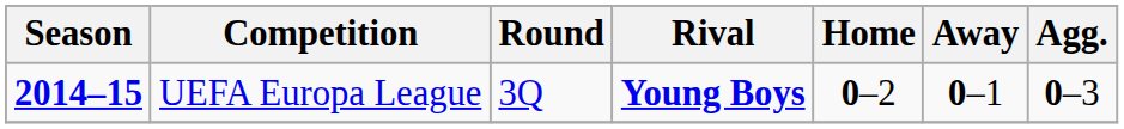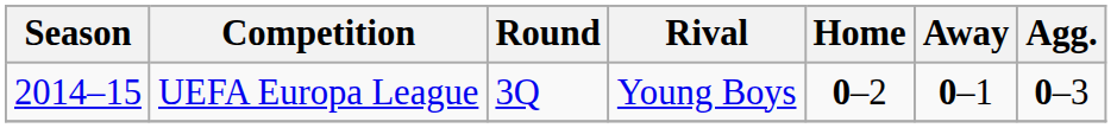UEFA Europa League | Season: bold -> normal
UEFA Europa League | Rival: bold -> normal
